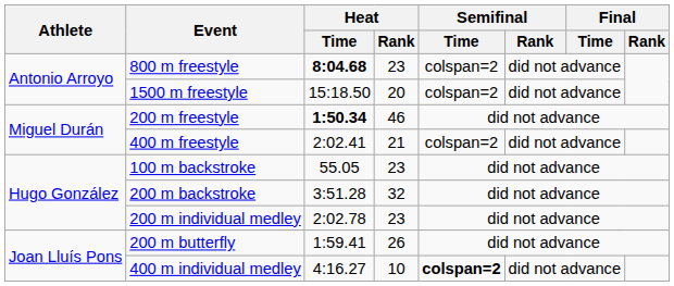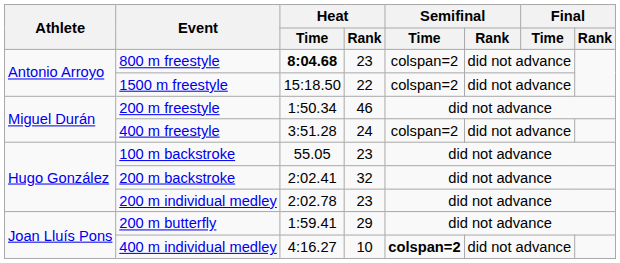1500 m freestyle | Heat / Rank: 20 -> 22
200 m freestyle | Heat / Time: bold -> normal
400 m freestyle | Heat / Time: 2:02.41 -> 3:51.28
400 m freestyle | Heat / Rank: 21 -> 24
200 m backstroke | Heat / Time: 3:51.28 -> 2:02.41
200 m butterfly | Heat / Rank: 26 -> 29
